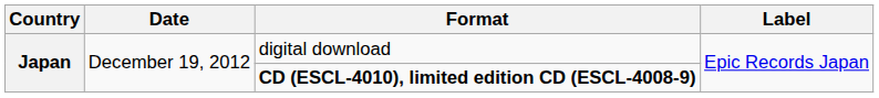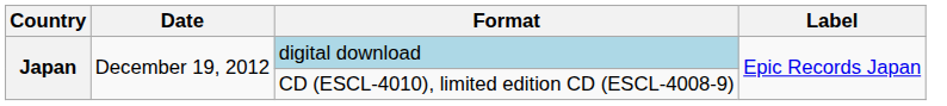digital download | Format: no background -> lightblue background
CD (ESCL-4010), limited edition CD (ESCL-4008-9) | Format: bold -> normal
